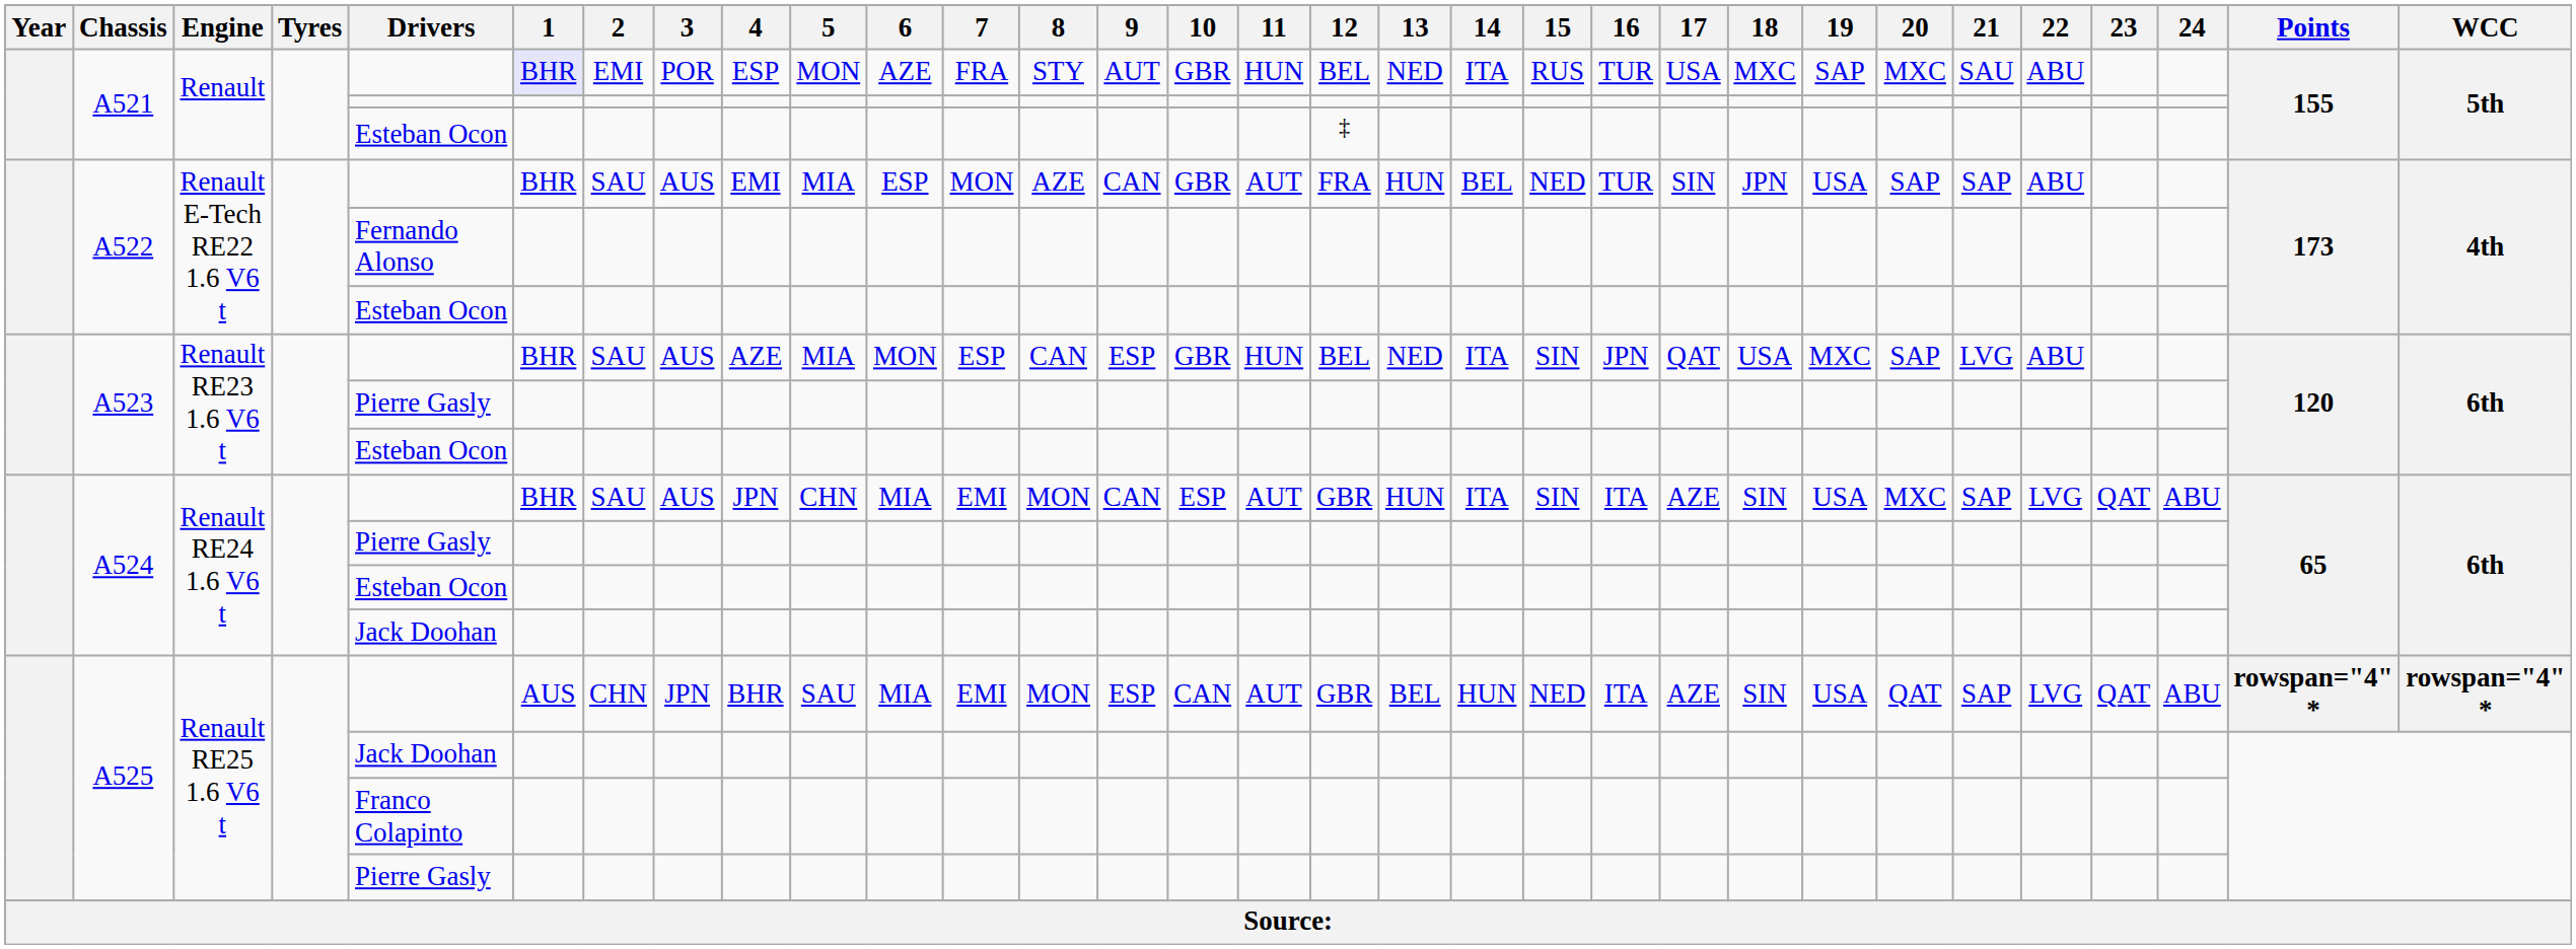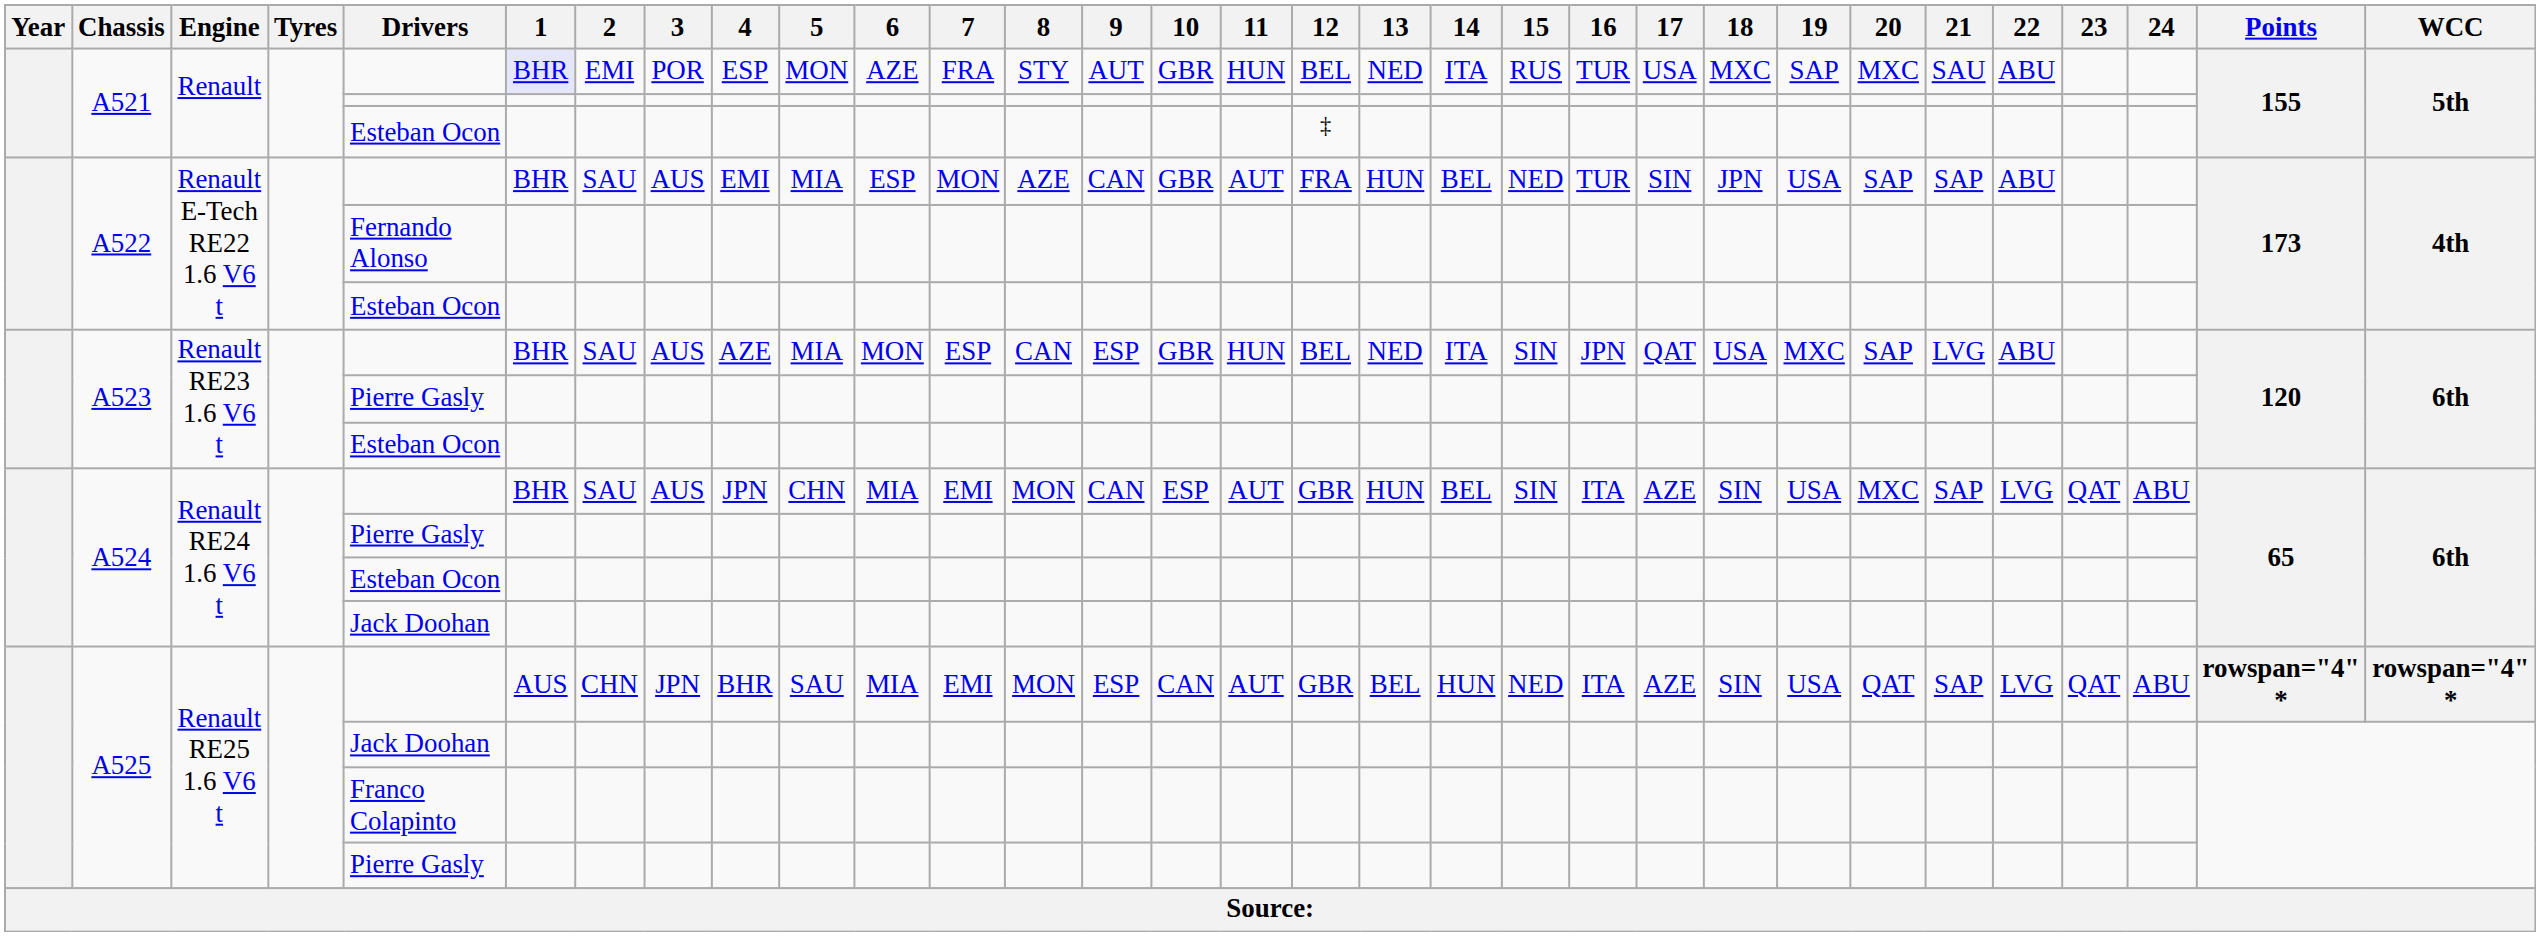row 11 | 14: ITA -> BEL
